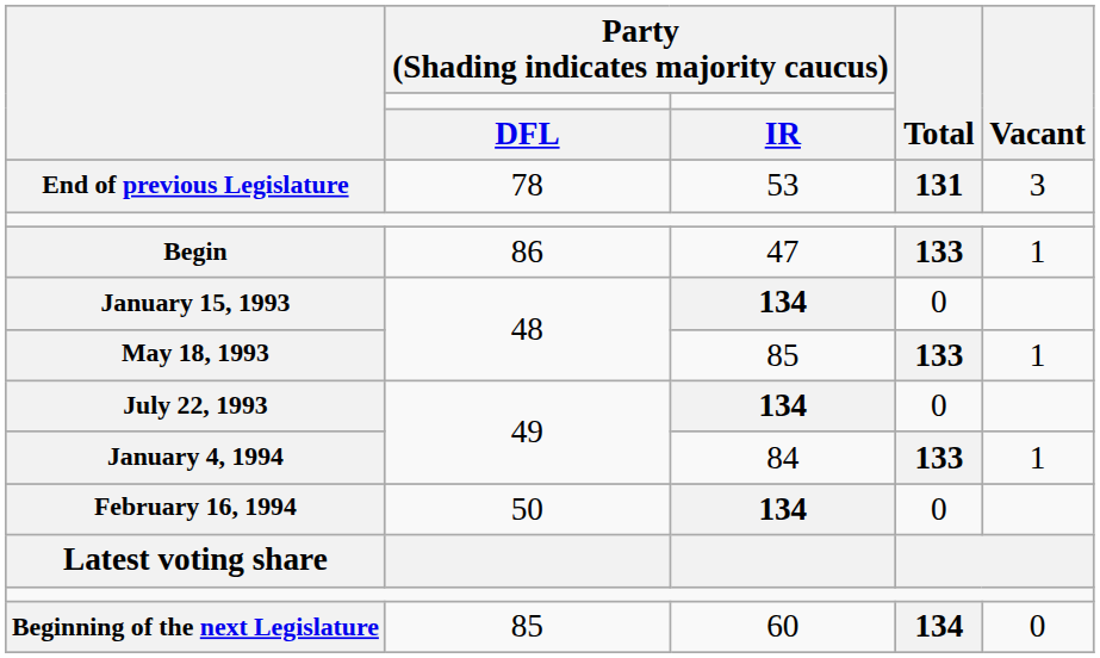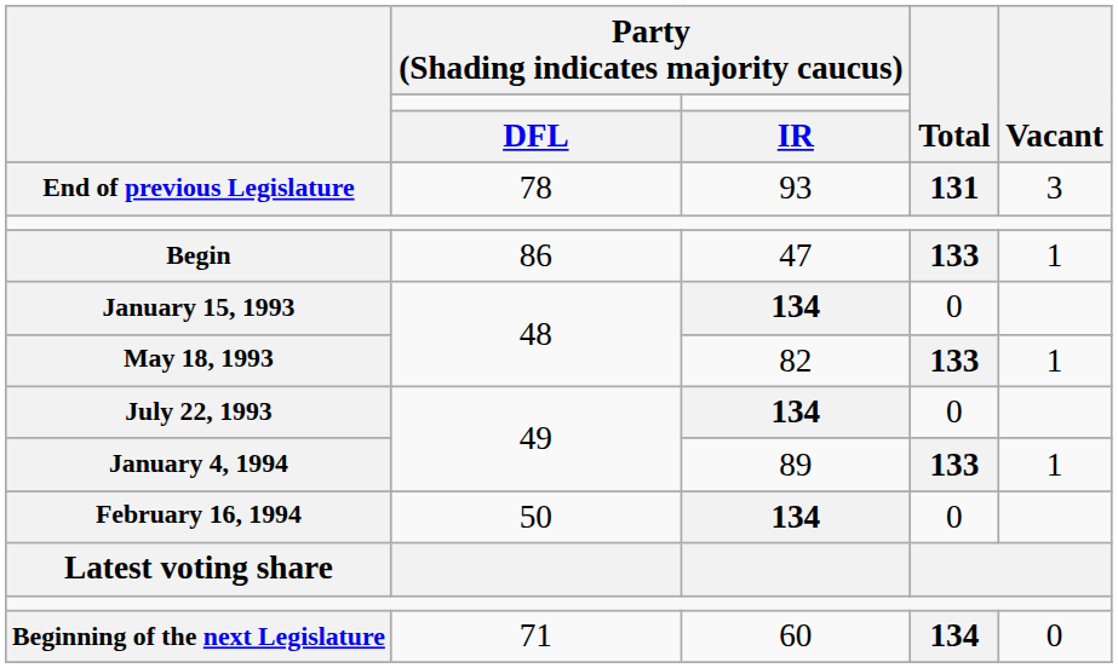End of previous Legislature | column 3: 53 -> 93
May 18, 1993 | column 3: 85 -> 82
January 4, 1994 | column 3: 84 -> 89
Beginning of the next Legislature | column 2: 85 -> 71
